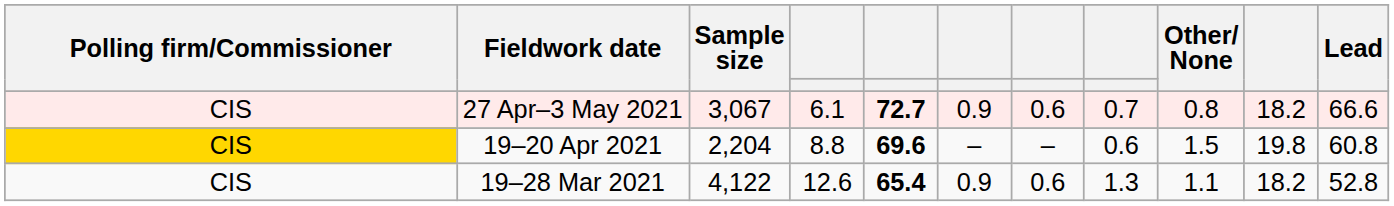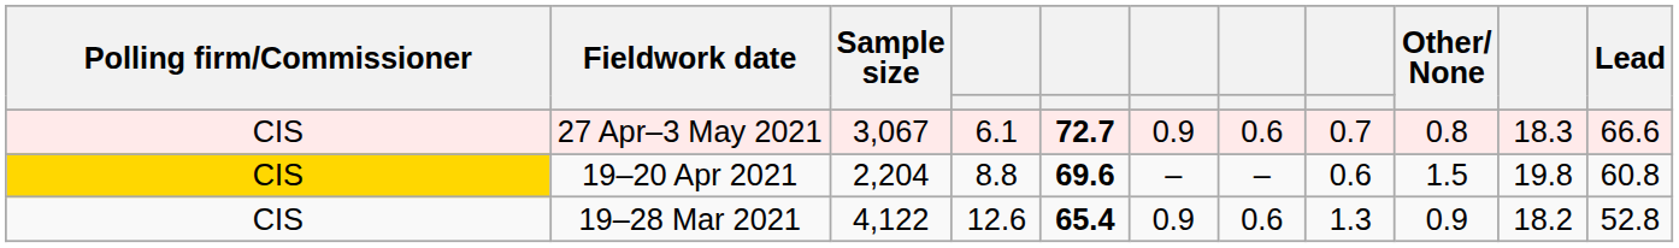27 Apr–3 May 2021 | column 10: 18.2 -> 18.3
19–28 Mar 2021 | Other/ None: 1.1 -> 0.9
